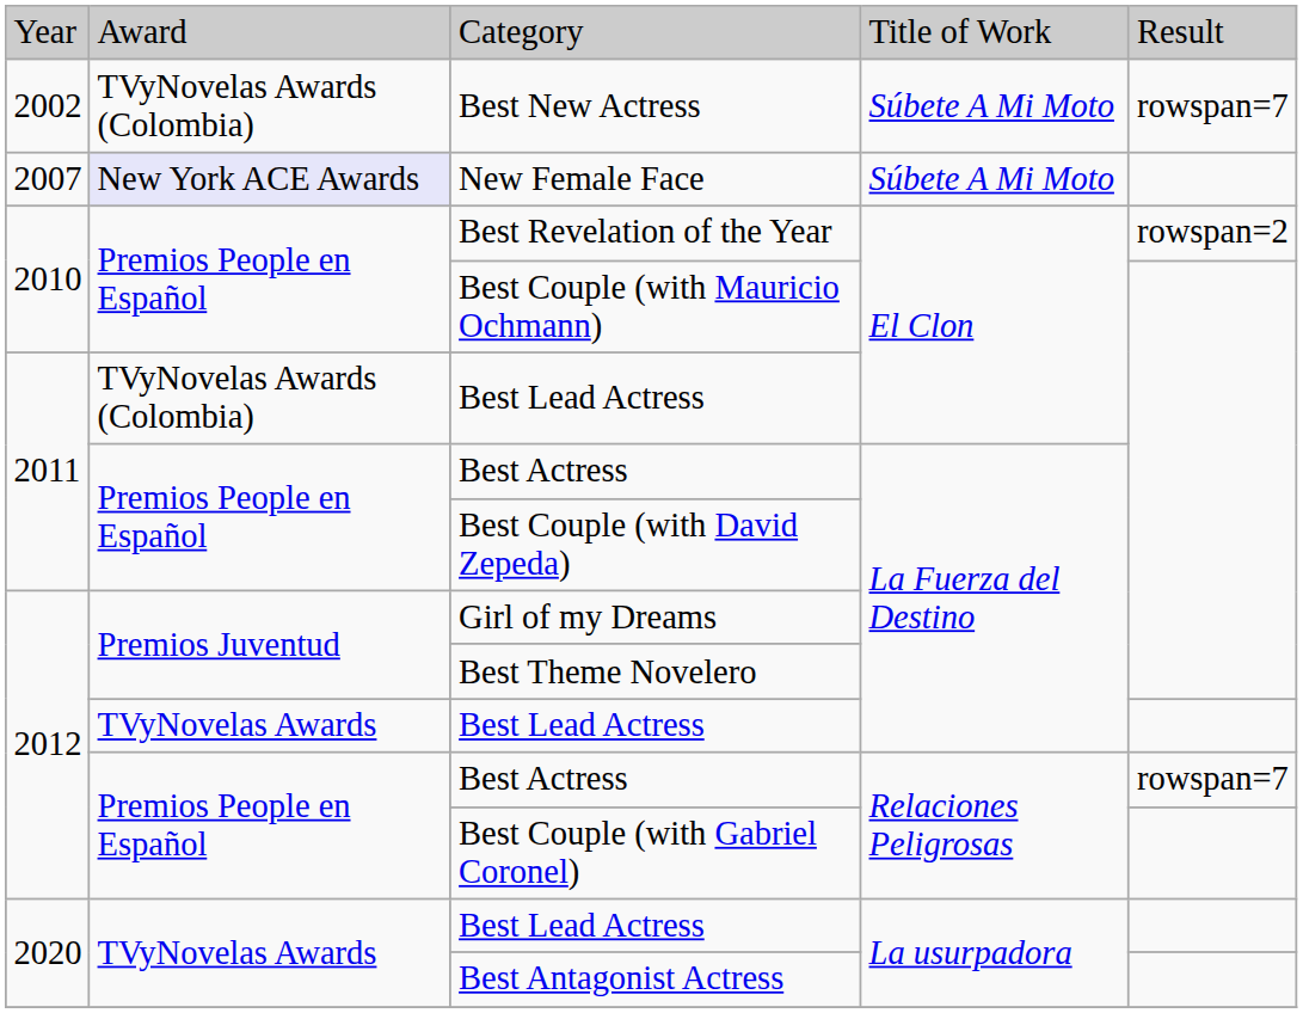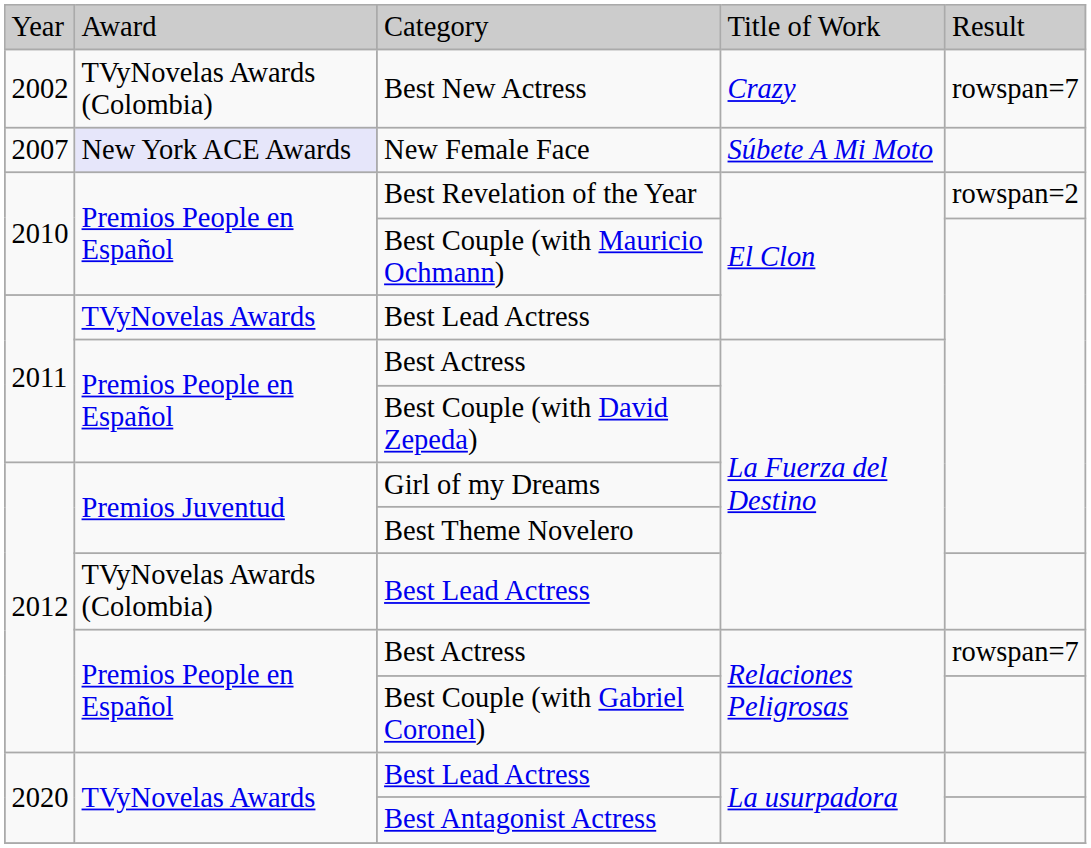Best New Actress | column 4: Súbete A Mi Moto -> Crazy
2011 / Best Lead Actress | column 2: TVyNovelas Awards (Colombia) -> TVyNovelas Awards
2012 / Best Lead Actress | column 2: TVyNovelas Awards -> TVyNovelas Awards (Colombia)
